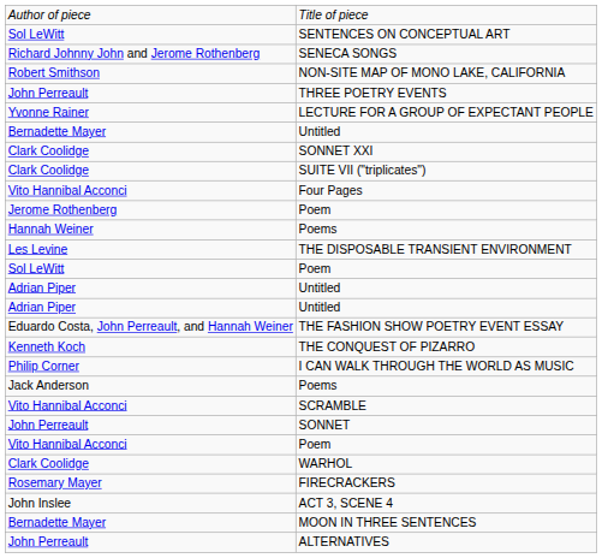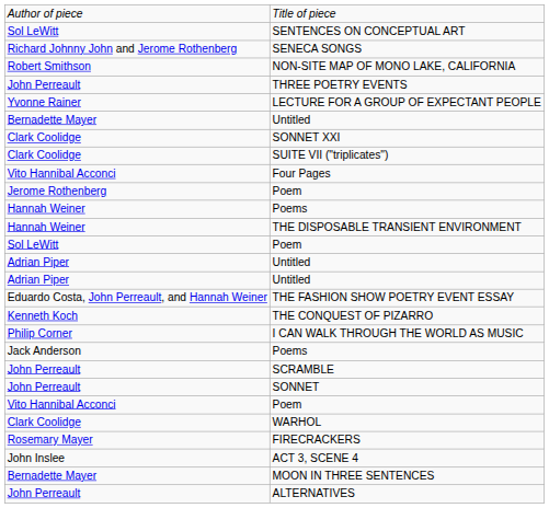row 13 | column 1: Les Levine -> Hannah Weiner
row 21 | column 1: Vito Hannibal Acconci -> John Perreault
